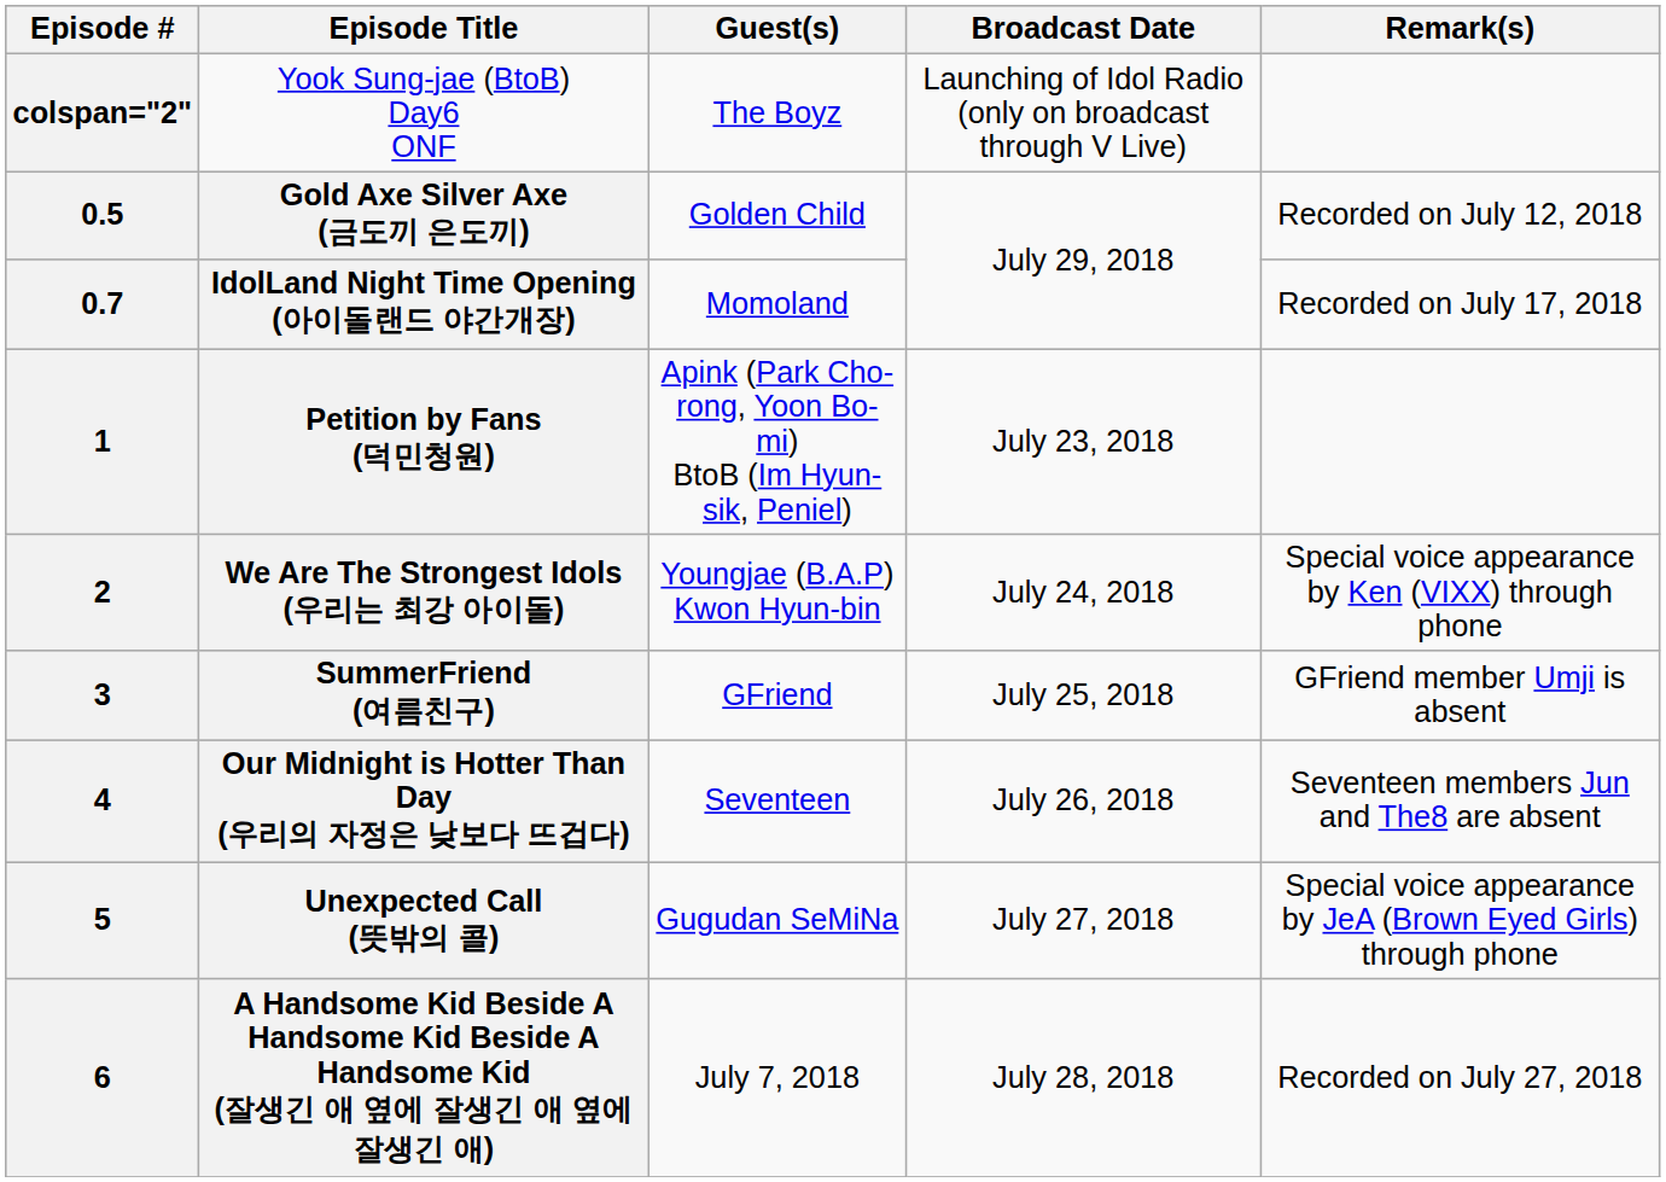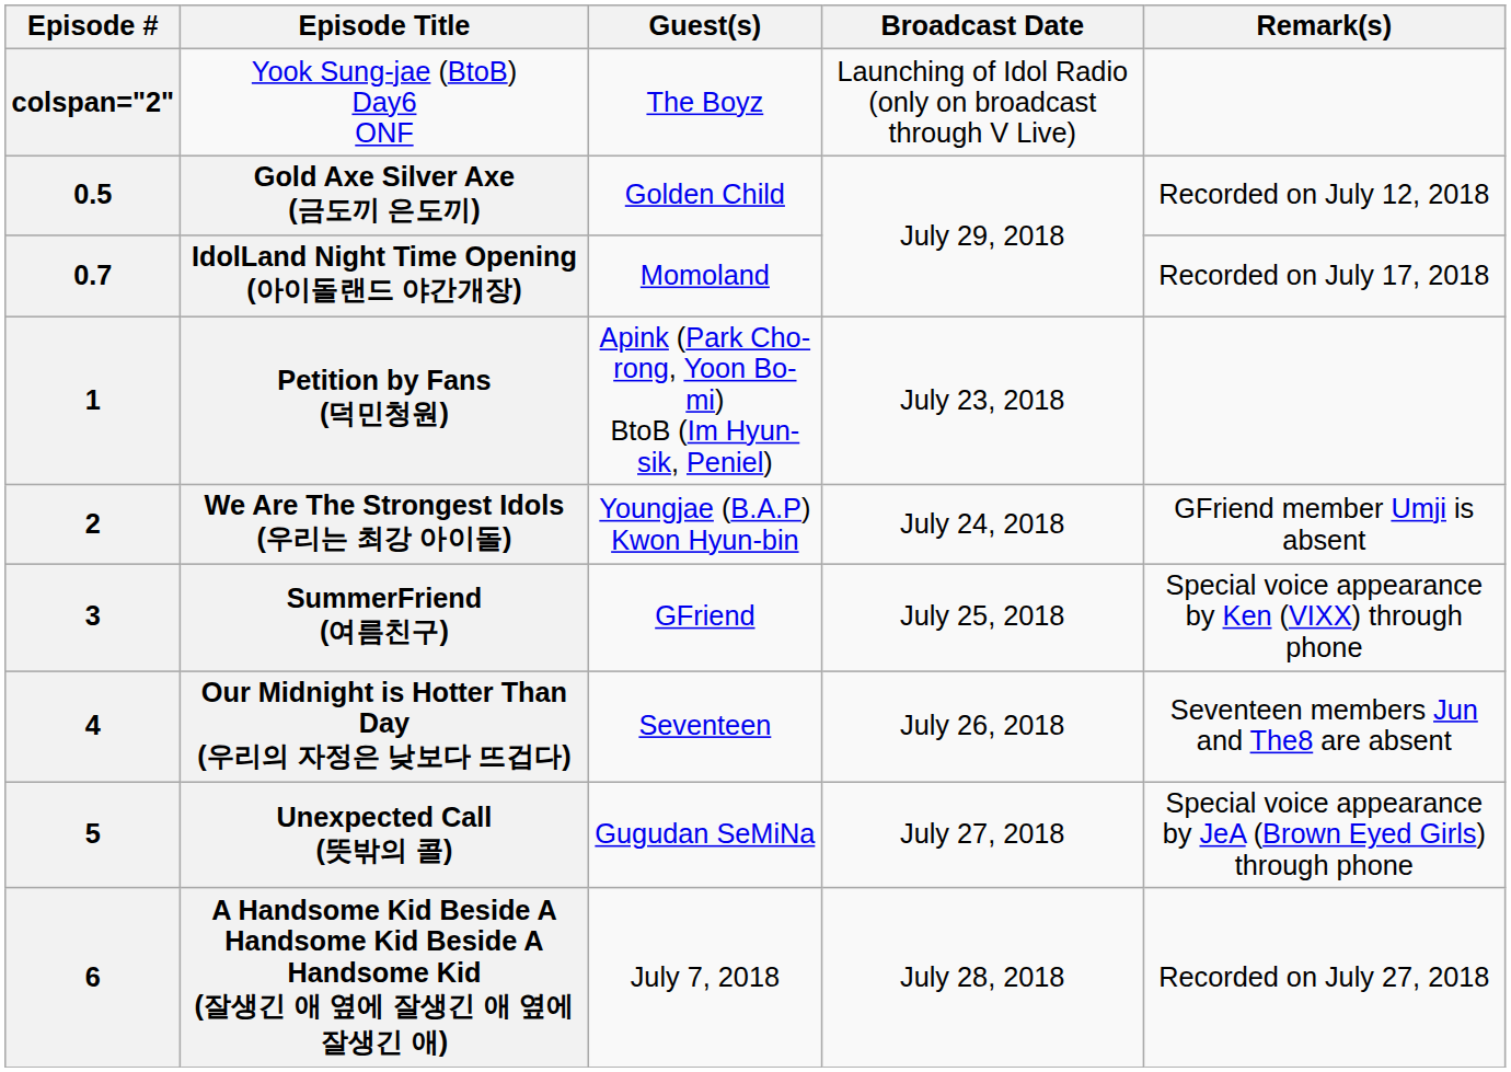2 | Remark(s): Special voice appearance by Ken (VIXX) through phone -> GFriend member Umji is absent
3 | Remark(s): GFriend member Umji is absent -> Special voice appearance by Ken (VIXX) through phone
